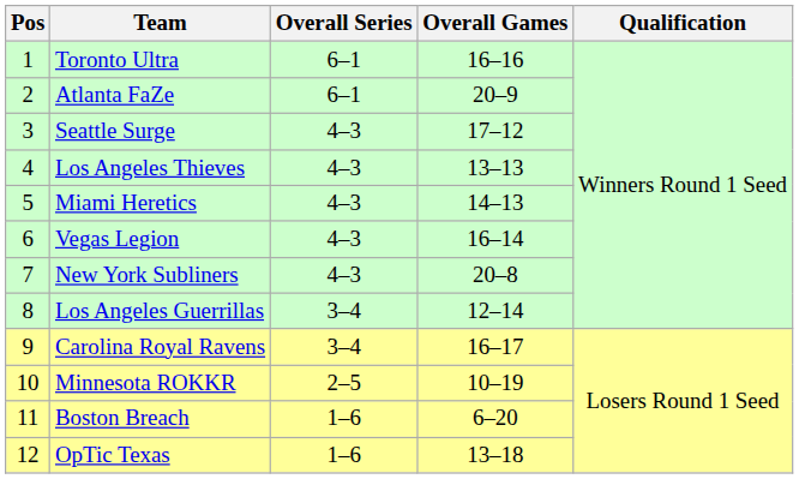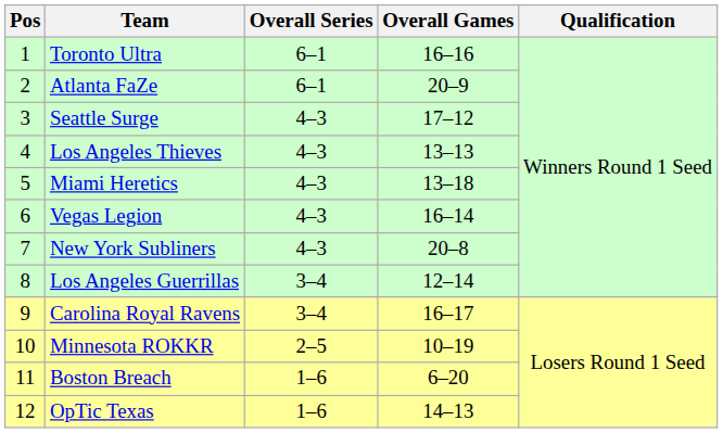Miami Heretics | Overall Games: 14–13 -> 13–18
OpTic Texas | Overall Games: 13–18 -> 14–13
